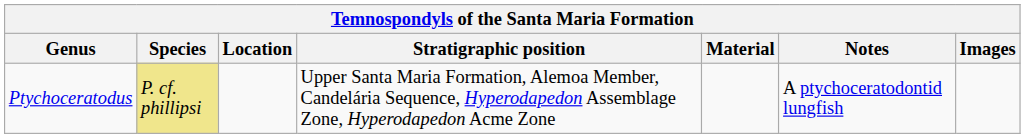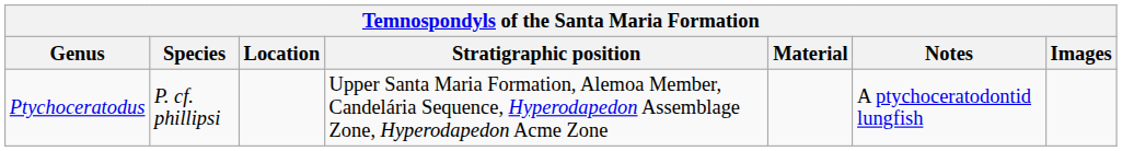Ptychoceratodus | Species: khaki background -> no background
